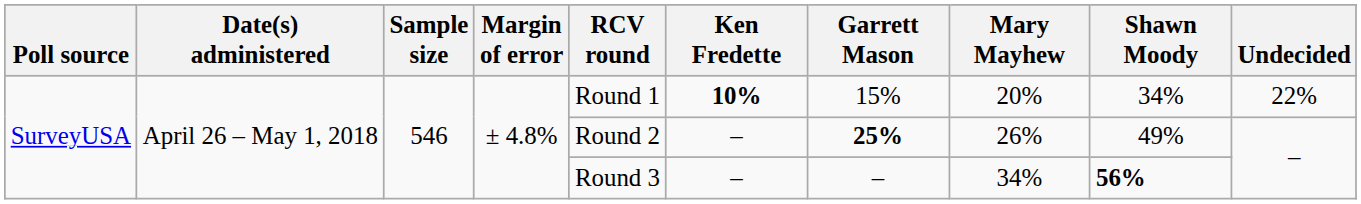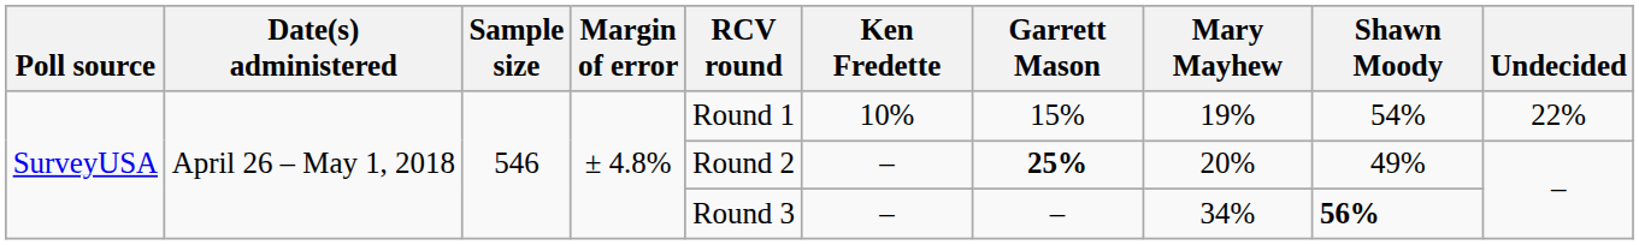row 2 | Ken Fredette: bold -> normal
row 2 | Mary Mayhew: 20% -> 19%
row 2 | Shawn Moody: 34% -> 54%
row 3 | Mary Mayhew: 26% -> 20%
